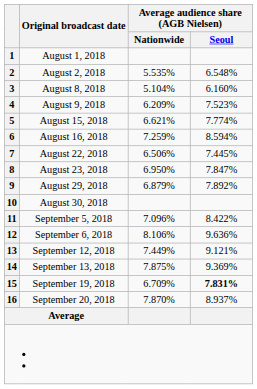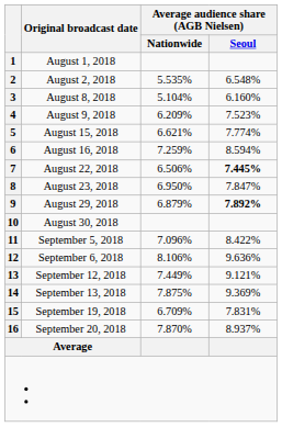7 | Average audience share (AGB Nielsen) / Seoul: normal -> bold
9 | Average audience share (AGB Nielsen) / Seoul: normal -> bold
15 | Average audience share (AGB Nielsen) / Seoul: bold -> normal
